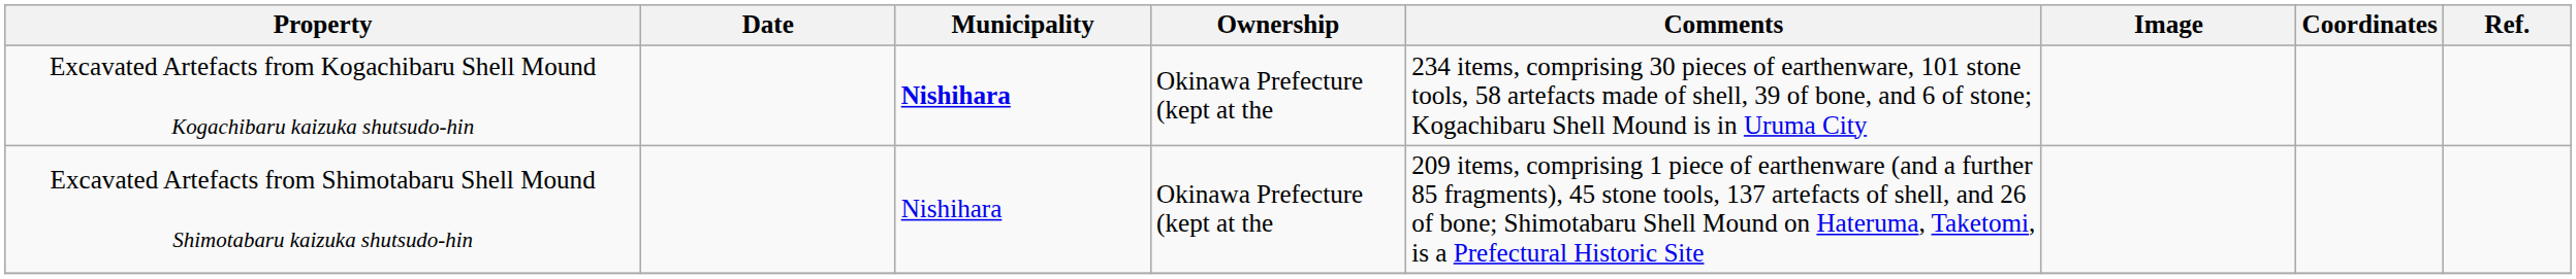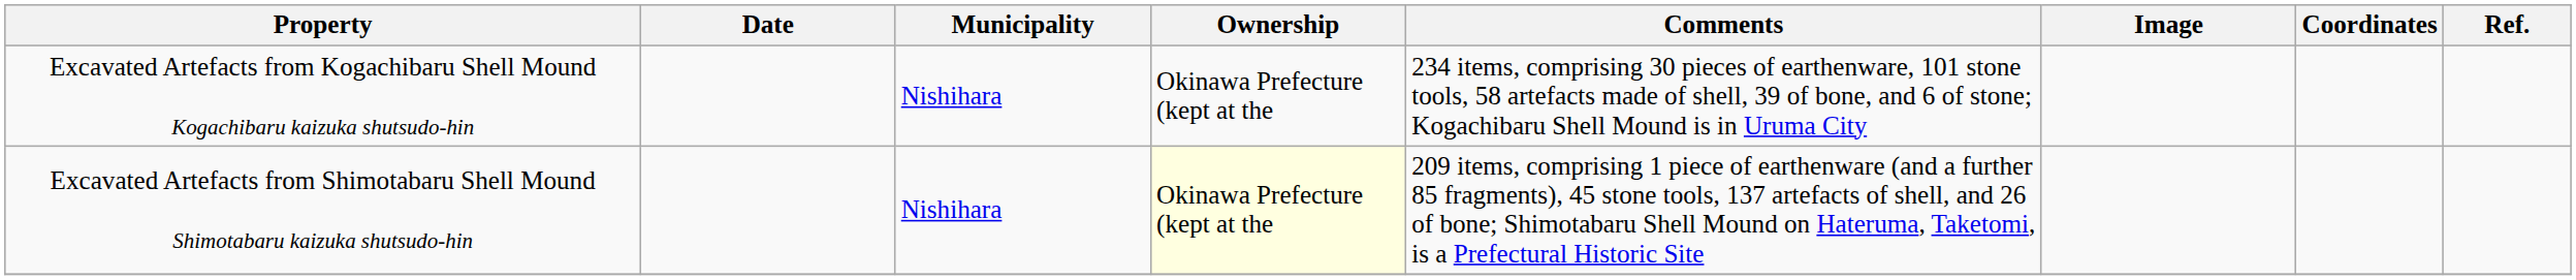row 2 | Municipality: bold -> normal
row 3 | Ownership: no background -> lightyellow background
